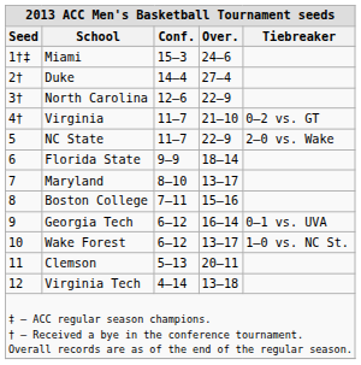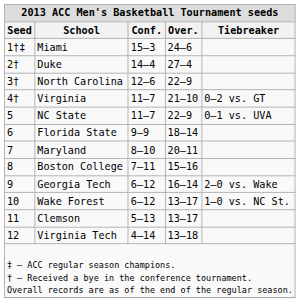NC State | Tiebreaker: 2–0 vs. Wake -> 0–1 vs. UVA
Maryland | Over.: 13–17 -> 20–11
Georgia Tech | Tiebreaker: 0–1 vs. UVA -> 2–0 vs. Wake
Clemson | Over.: 20–11 -> 13–17
